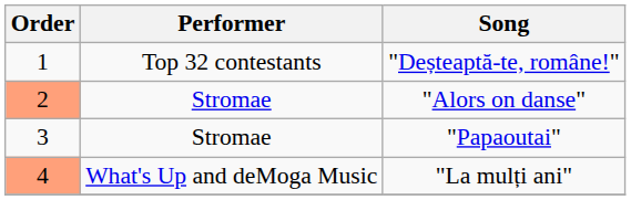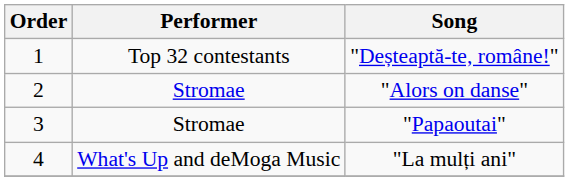"Alors on danse" | Order: lightsalmon background -> no background
"La mulți ani" | Order: lightsalmon background -> no background
